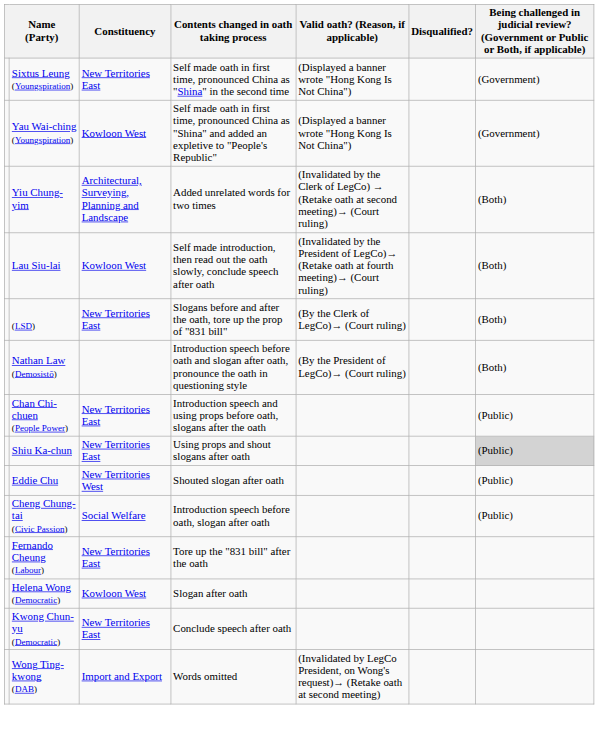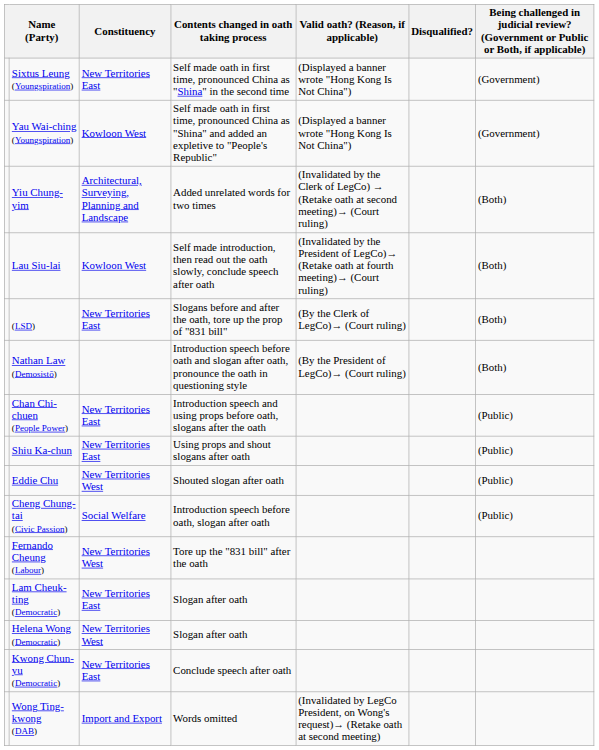Shiu Ka-chun | column 7: lightgrey background -> no background
Fernando Cheung (Labour) | Constituency: New Territories East -> New Territories West
+ row: Lam Cheuk-ting (Democratic) | New Territories East | Slogan after oath
Helena Wong (Democratic) | Constituency: Kowloon West -> New Territories West
